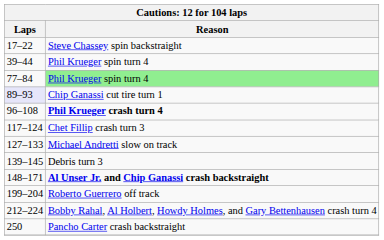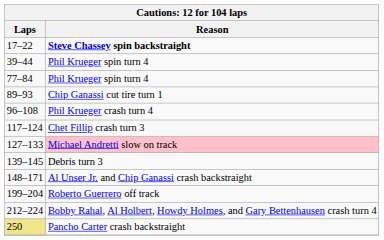row 3 | Reason: normal -> bold
row 5 | Reason: lightgreen background -> no background
row 6 | Laps: lavender background -> no background
row 7 | Reason: bold -> normal
row 9 | Reason: no background -> pink background
row 11 | Reason: bold -> normal
row 14 | Laps: no background -> khaki background
